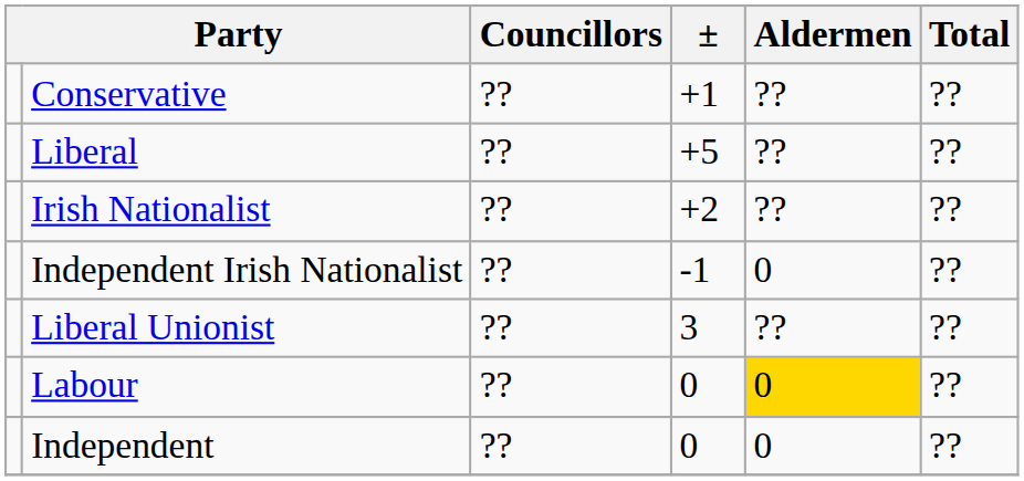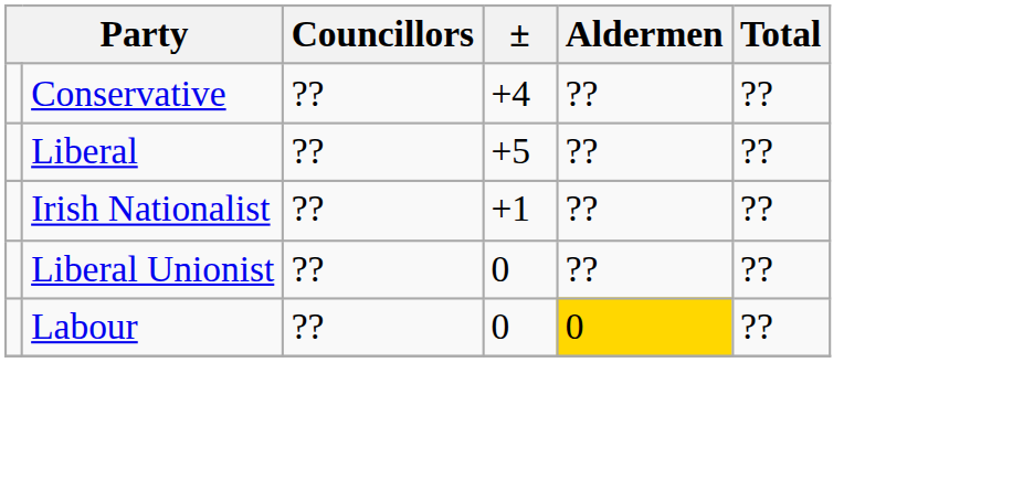Conservative | ±: +1 -> +4
Irish Nationalist | ±: +2 -> +1
- row: Independent Irish Nationalist | ?? | -1 | 0 | ??
Liberal Unionist | ±: 3 -> 0
- row: Independent | ?? | 0 | 0 | ??
